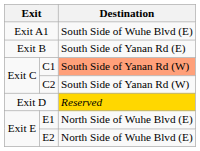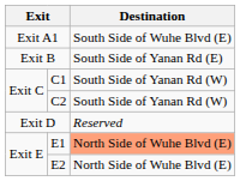C1 | Destination: lightsalmon background -> no background
Exit D | Destination: gold background -> no background
E1 | Destination: no background -> lightsalmon background
